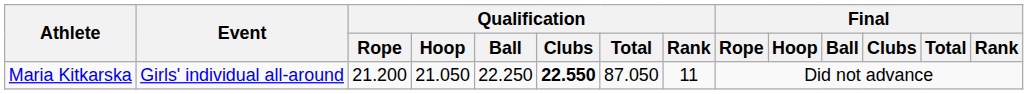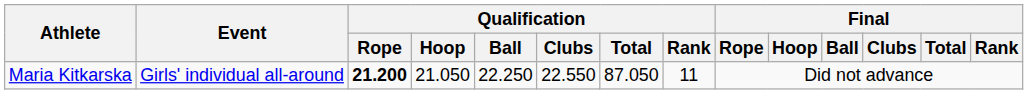row 3 | Qualification / Rope: normal -> bold
row 3 | Qualification / Clubs: bold -> normal
